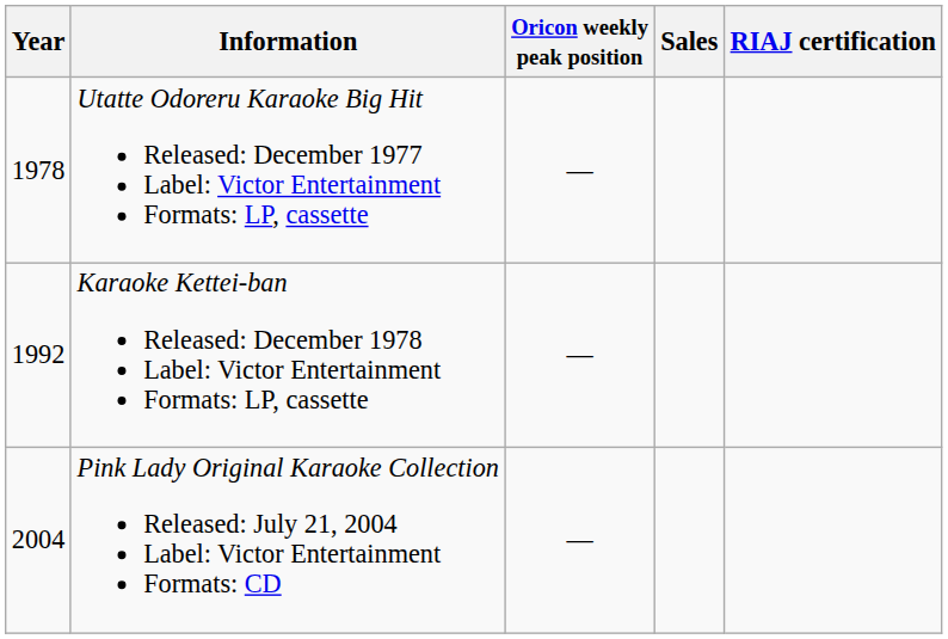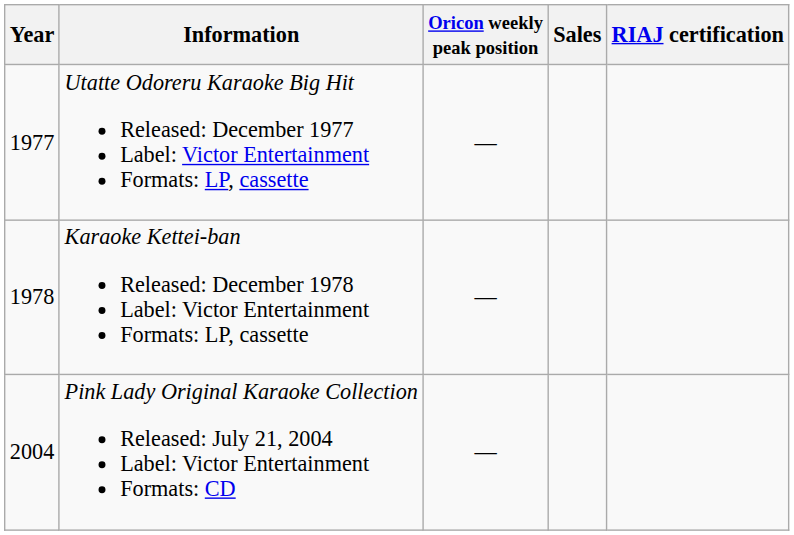row 2 | Year: 1978 -> 1977
row 3 | Year: 1992 -> 1978
